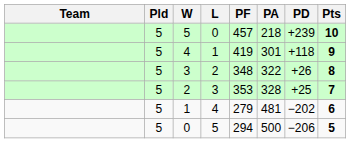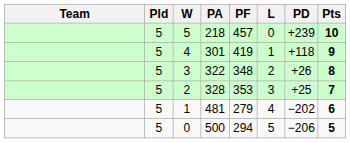columns swapped: L <-> PA
